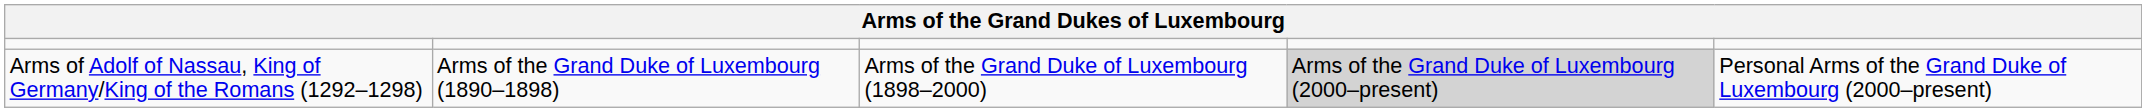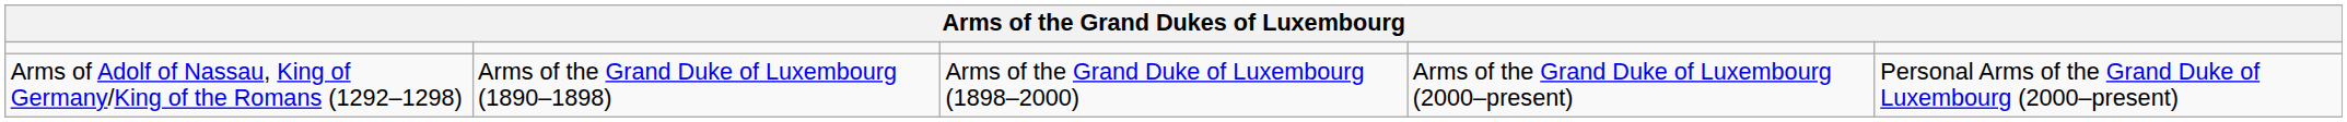row 3 | column 4: lightgrey background -> no background
